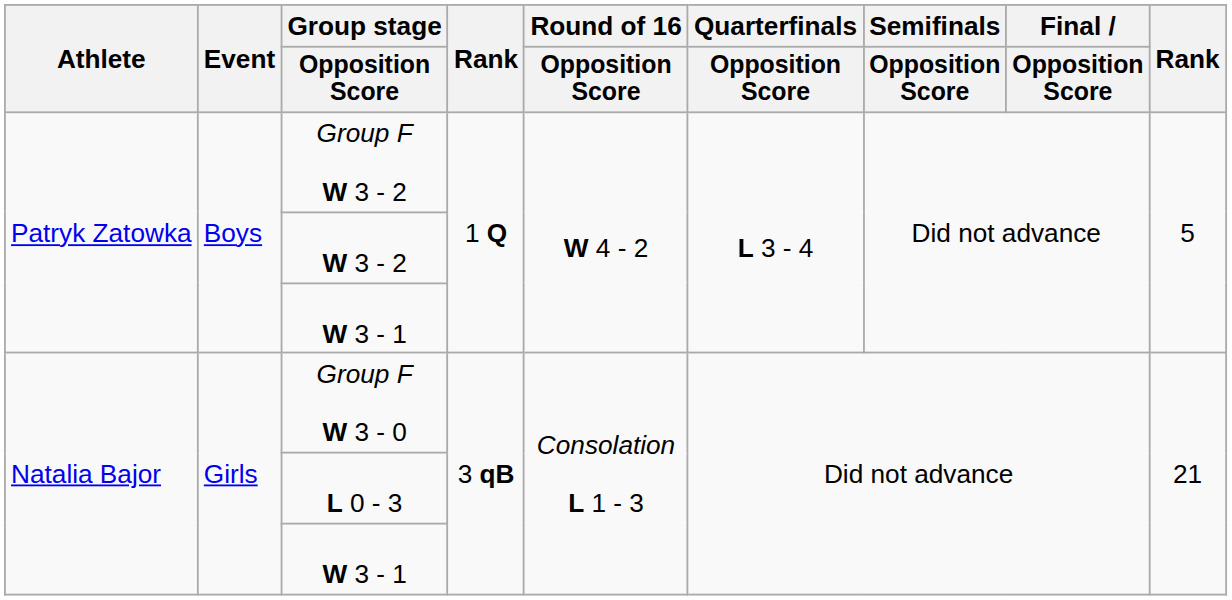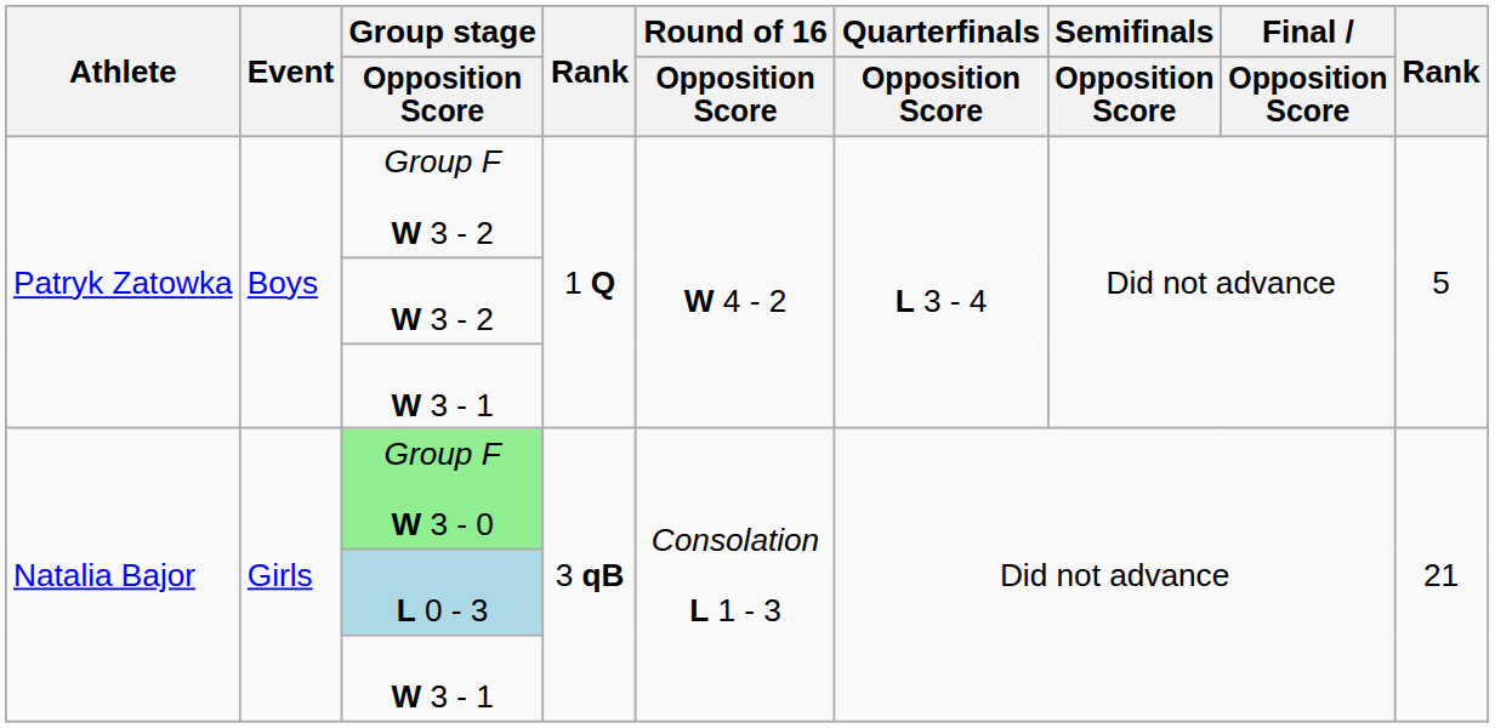Group F W 3 - 0 | Group stage / Opposition Score: no background -> lightgreen background
L 0 - 3 | Group stage / Opposition Score: no background -> lightblue background
